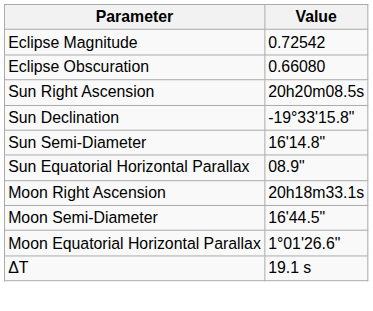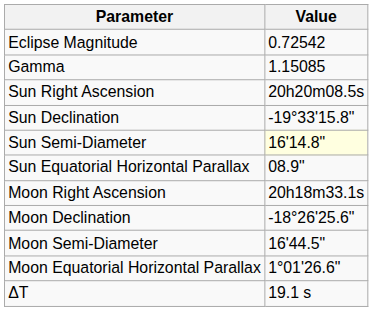- row: Eclipse Obscuration | 0.66080
+ row: Gamma | 1.15085
Sun Semi-Diameter | Value: no background -> lightyellow background
+ row: Moon Declination | -18°26'25.6"
